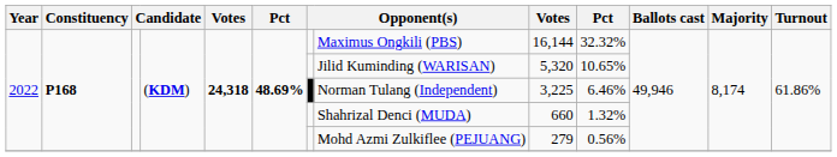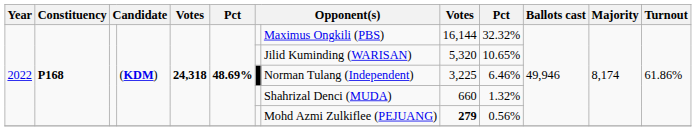row 6 | column 9: normal -> bold
